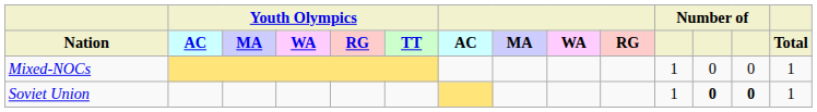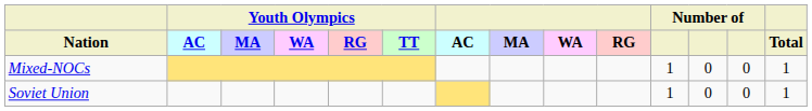Soviet Union | column 12: bold -> normal
Soviet Union | column 13: bold -> normal
